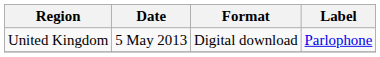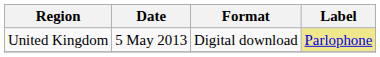United Kingdom | Label: no background -> khaki background
